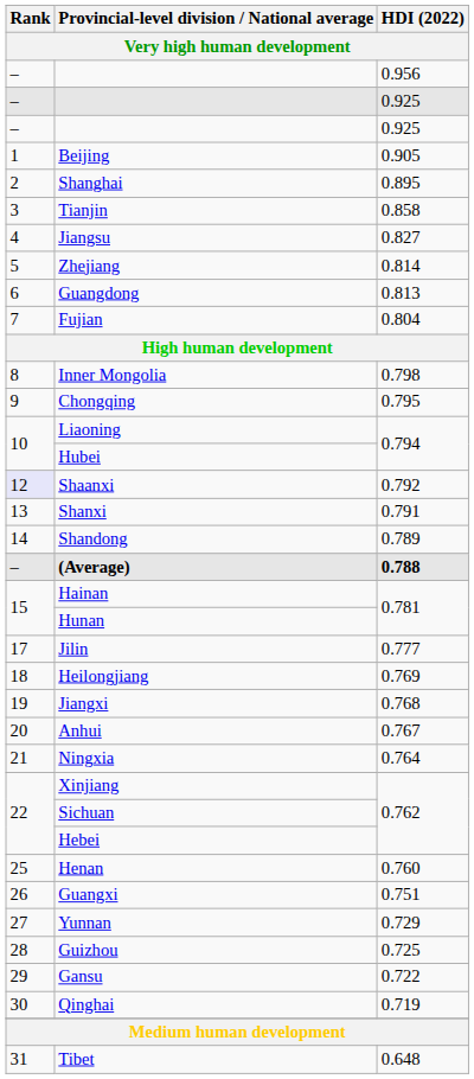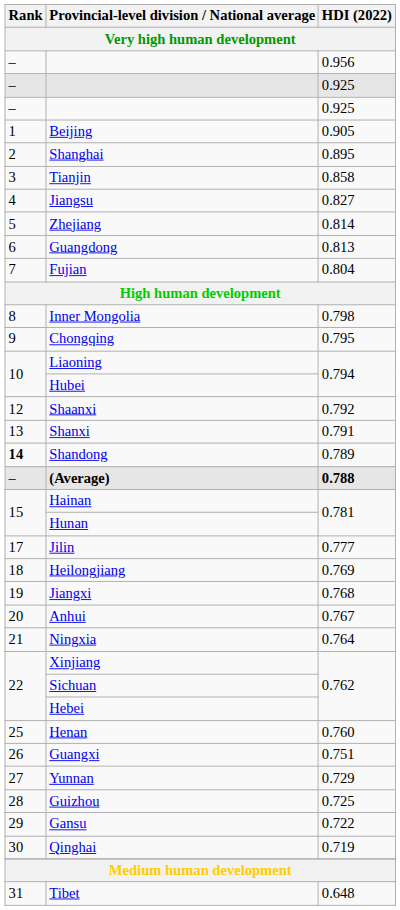Shaanxi | Rank: lavender background -> no background
Shandong | Rank: normal -> bold
